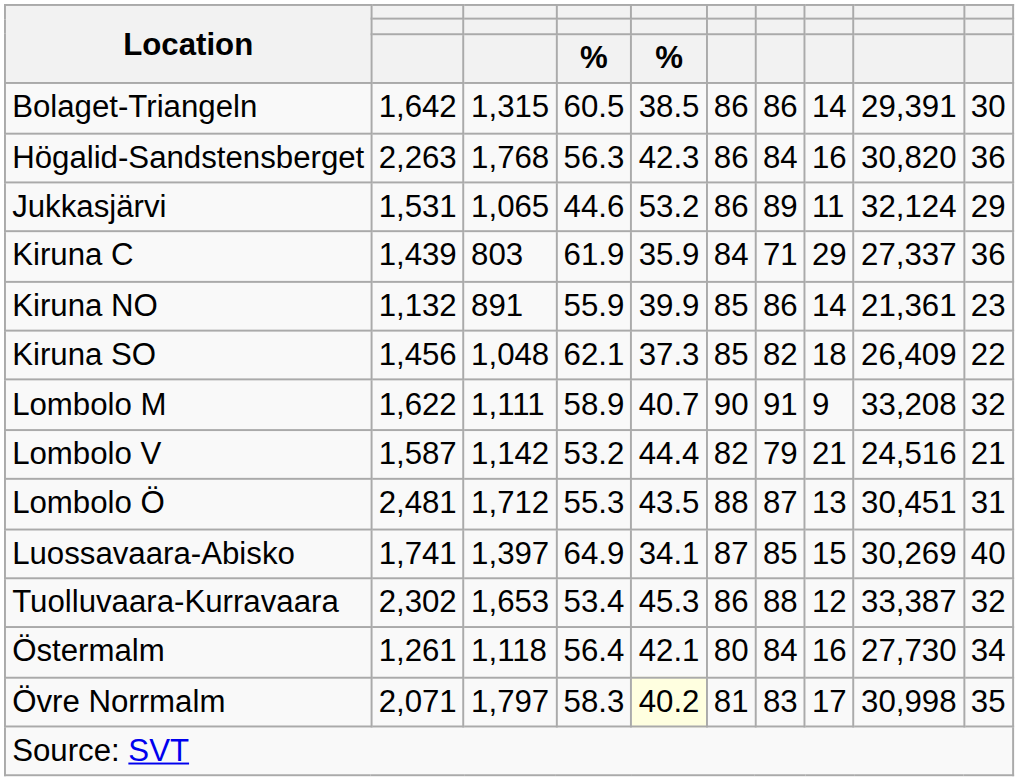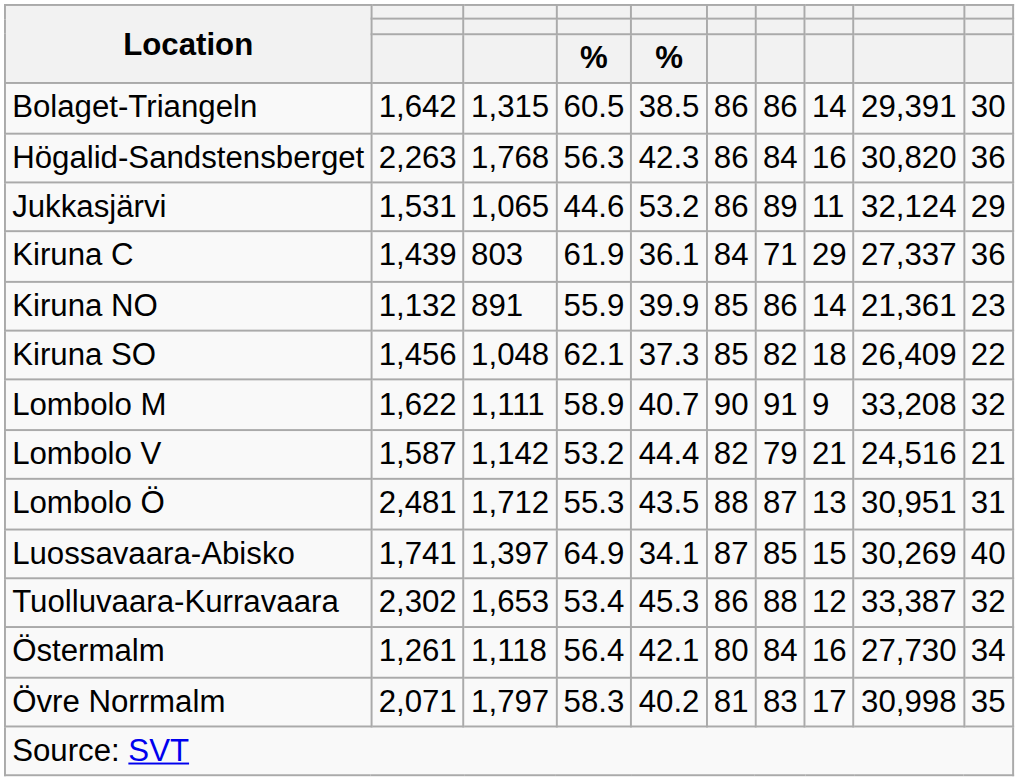Kiruna C | column 5: 35.9 -> 36.1
Lombolo Ö | column 9: 30,451 -> 30,951
Övre Norrmalm | column 5: lightyellow background -> no background
